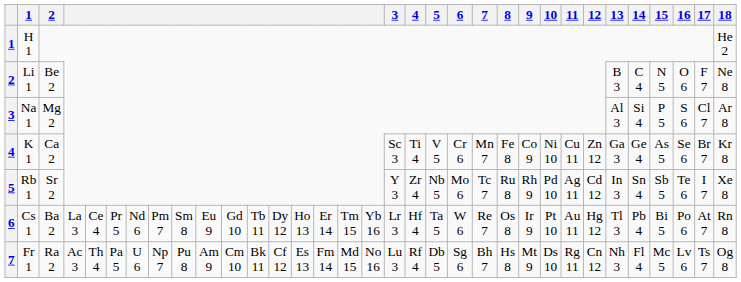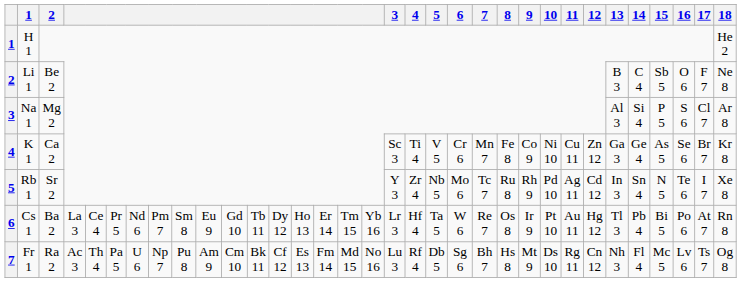Li 1 | 15: N 5 -> Sb 5
Rb 1 | 15: Sb 5 -> N 5
